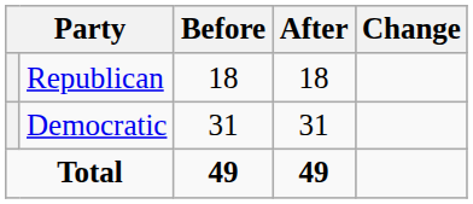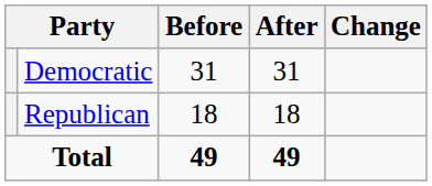rows swapped: Democratic <-> Republican
